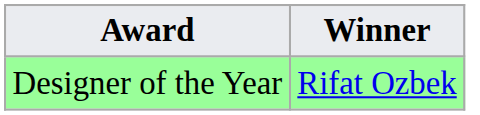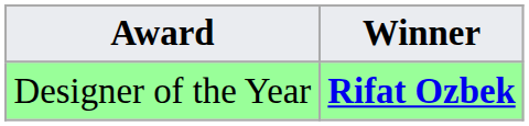Designer of the Year | Winner: normal -> bold
